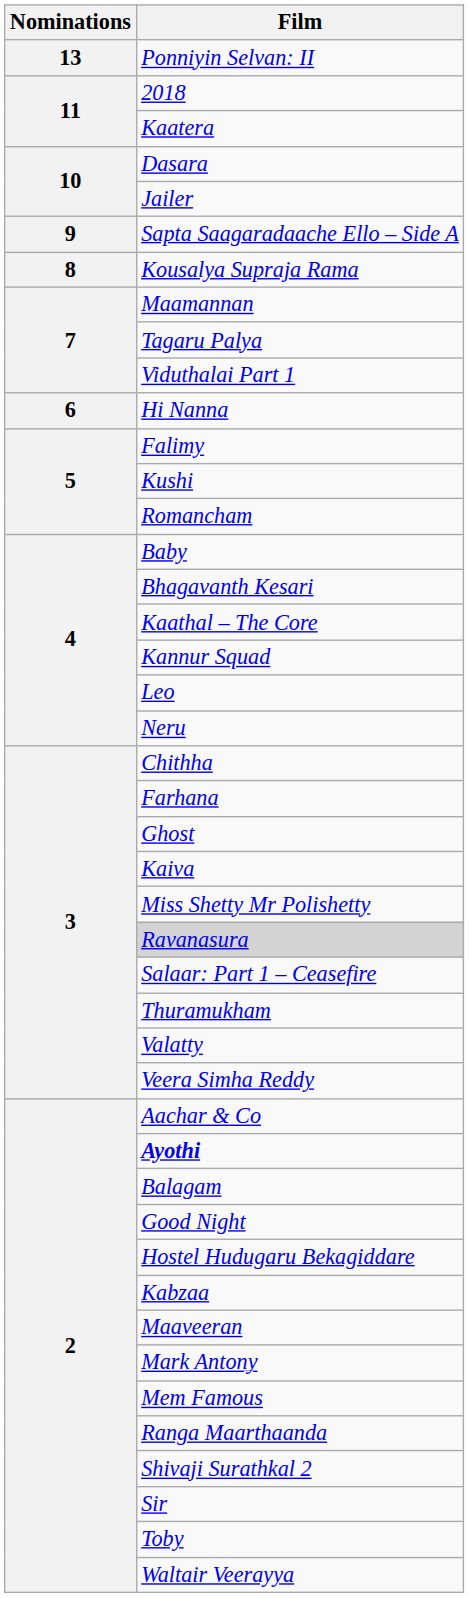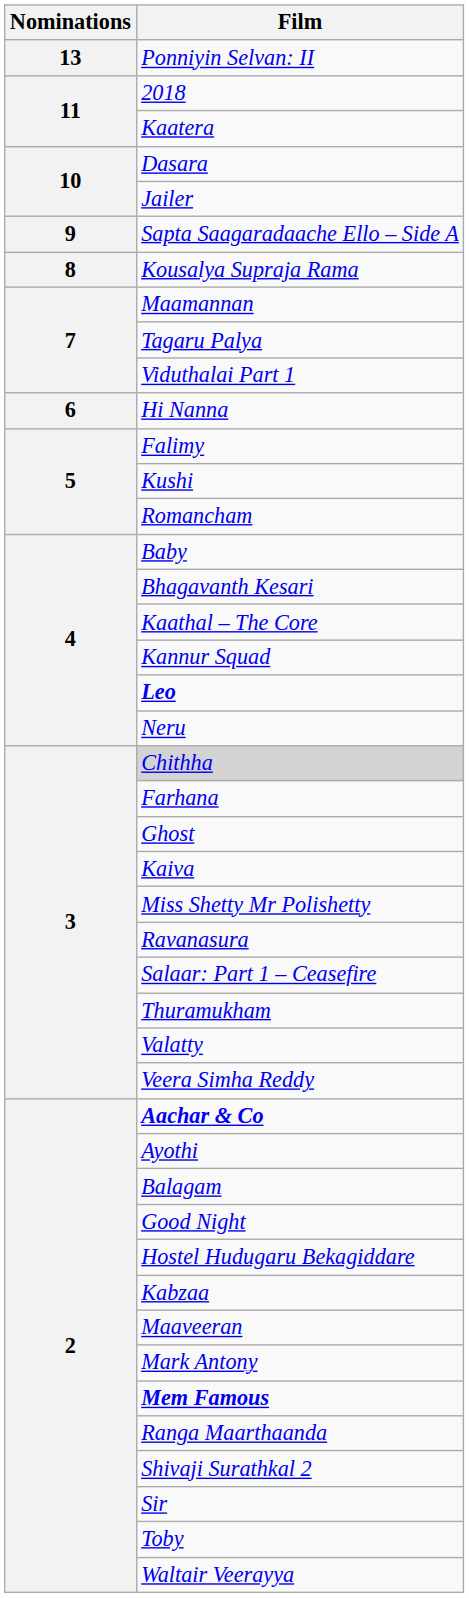Leo | Film: normal -> bold
Chithha | Film: no background -> lightgrey background
Ravanasura | Film: lightgrey background -> no background
Aachar & Co | Film: normal -> bold
Ayothi | Film: bold -> normal
Mem Famous | Film: normal -> bold
